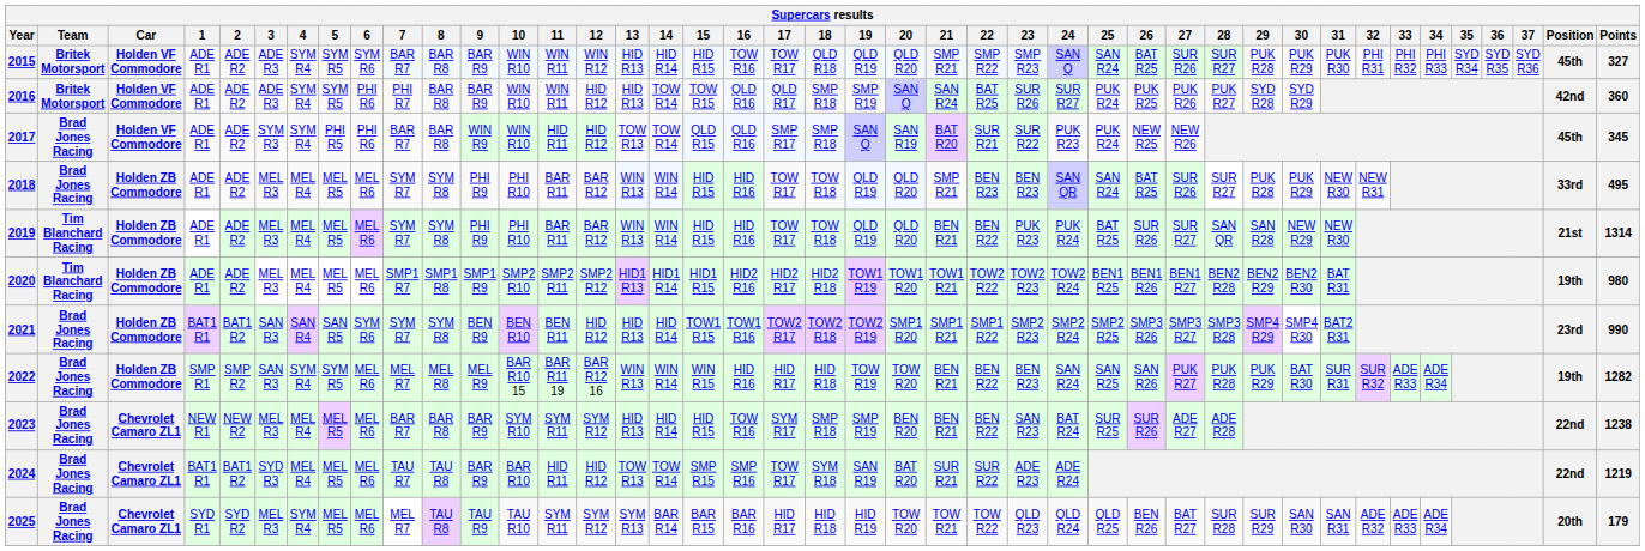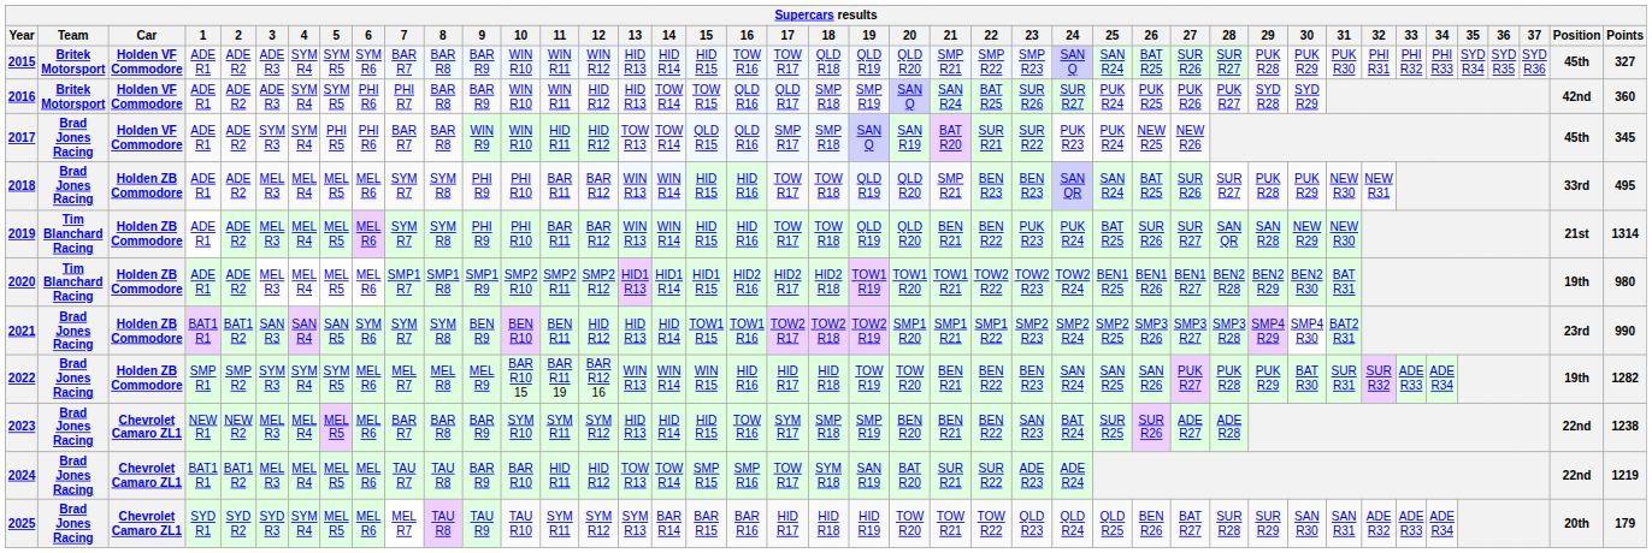2022 | 3: SAN R3 -> SYM R3
2024 | 3: SYD R3 -> MEL R3
2025 | 3: MEL R3 -> SYD R3
